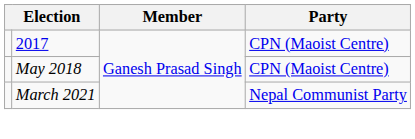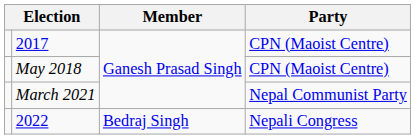+ row: 2022 | Bedraj Singh | Nepali Congress
